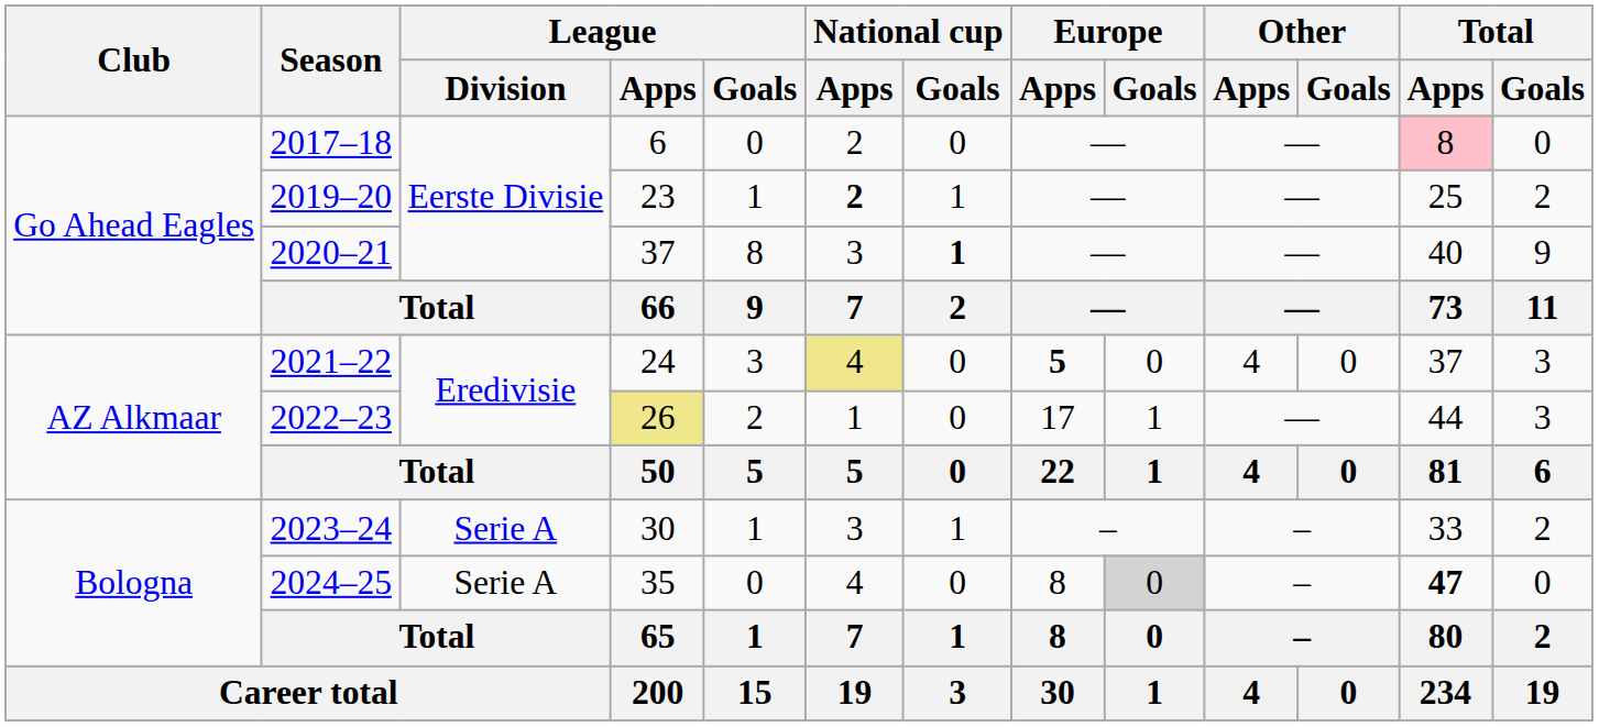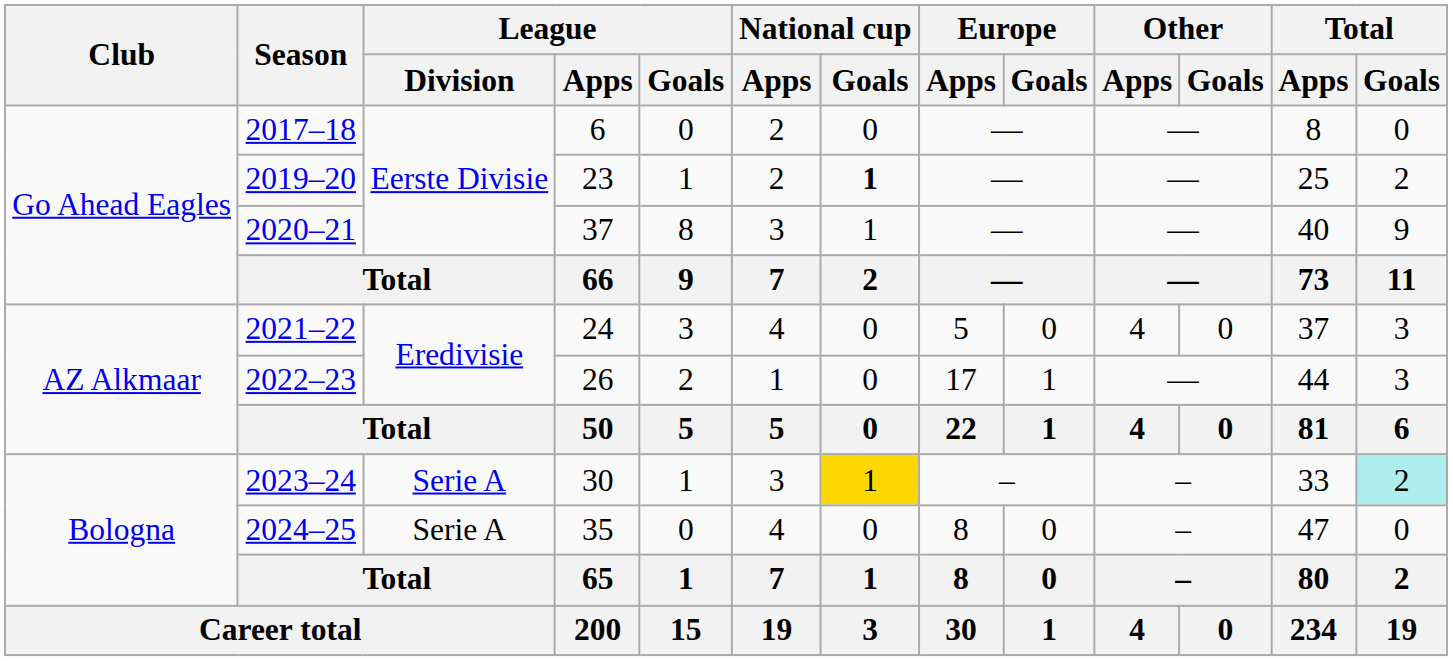2017–18 | Total / Apps: pink background -> no background
2019–20 | National cup / Apps: bold -> normal
2019–20 | National cup / Goals: normal -> bold
2020–21 | National cup / Goals: bold -> normal
2021–22 | National cup / Apps: khaki background -> no background
2021–22 | Europe / Apps: bold -> normal
2022–23 | League / Apps: khaki background -> no background
2023–24 | National cup / Goals: no background -> gold background
2023–24 | Total / Goals: no background -> paleturquoise background
2024–25 | Europe / Goals: lightgrey background -> no background
2024–25 | Total / Apps: bold -> normal
